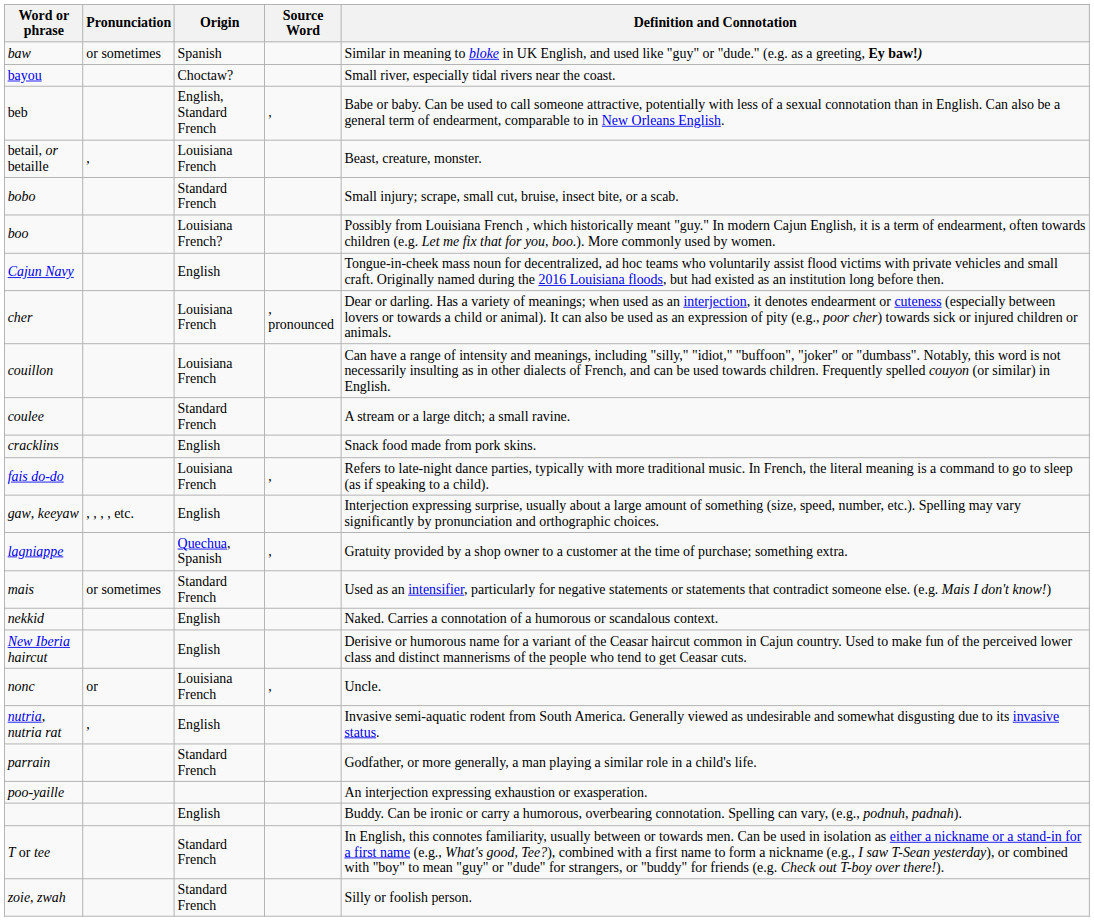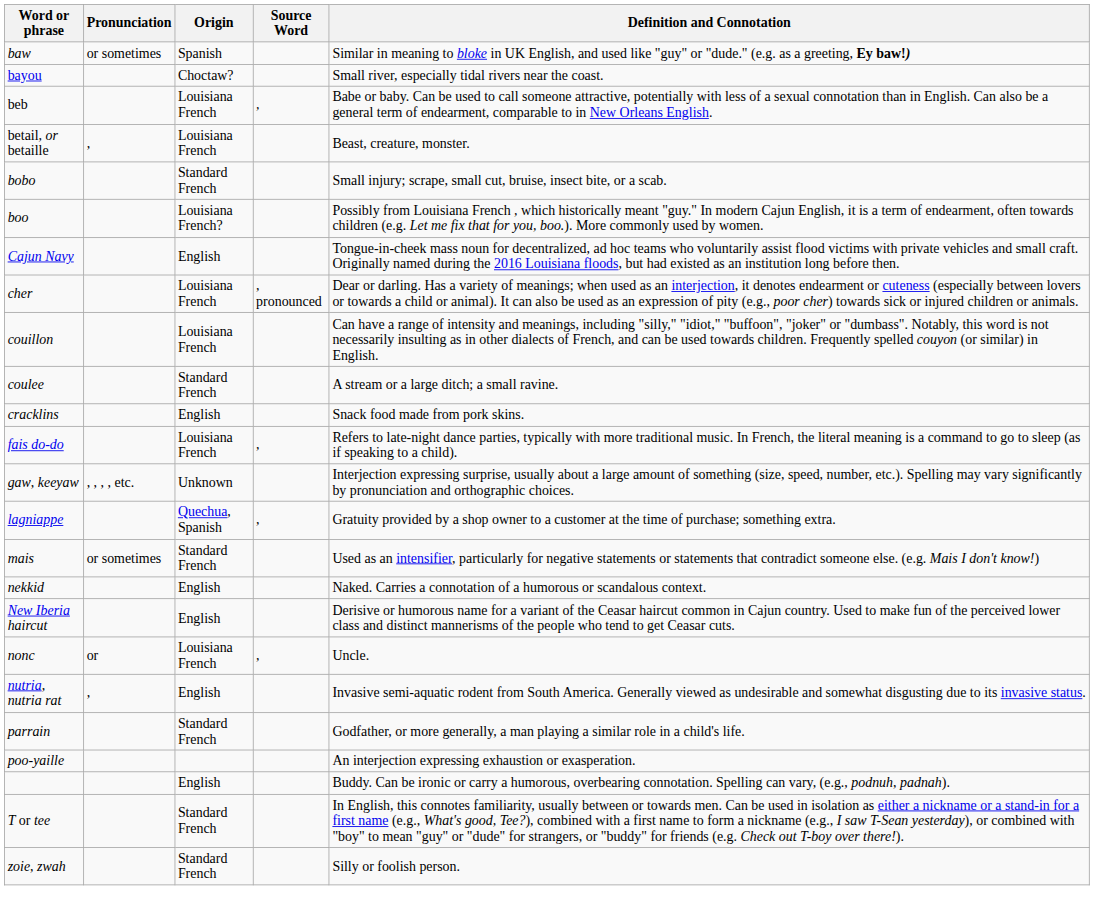beb | Origin: English, Standard French -> Louisiana French
gaw, keeyaw | Origin: English -> Unknown
